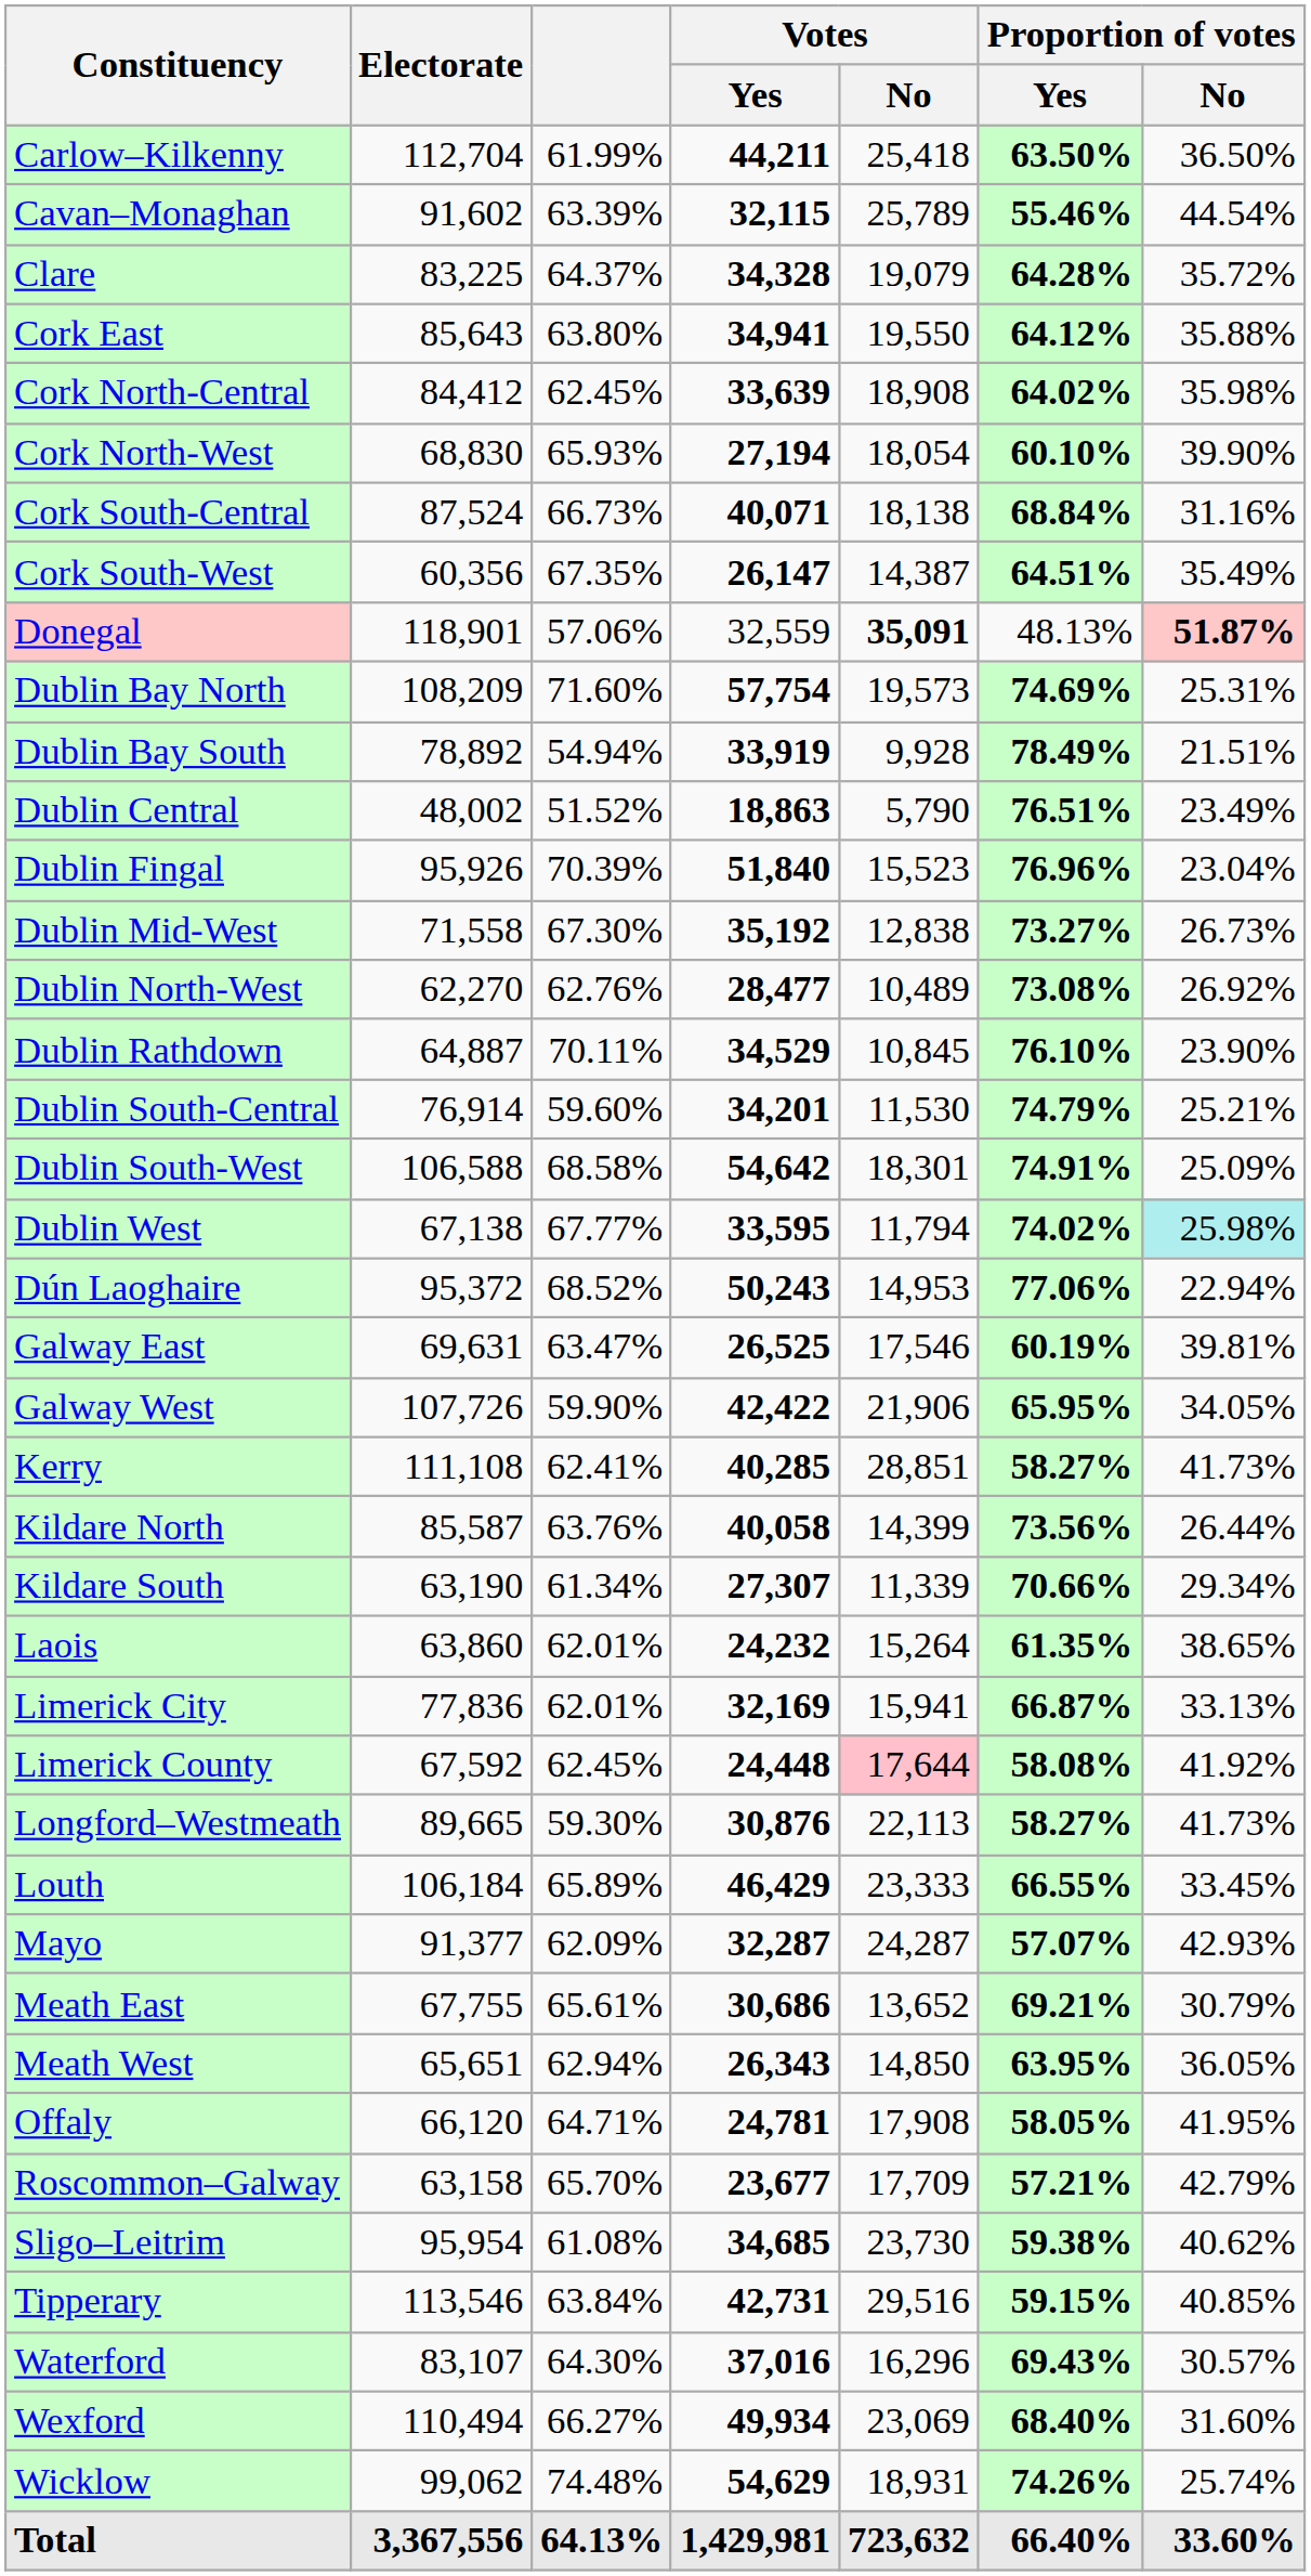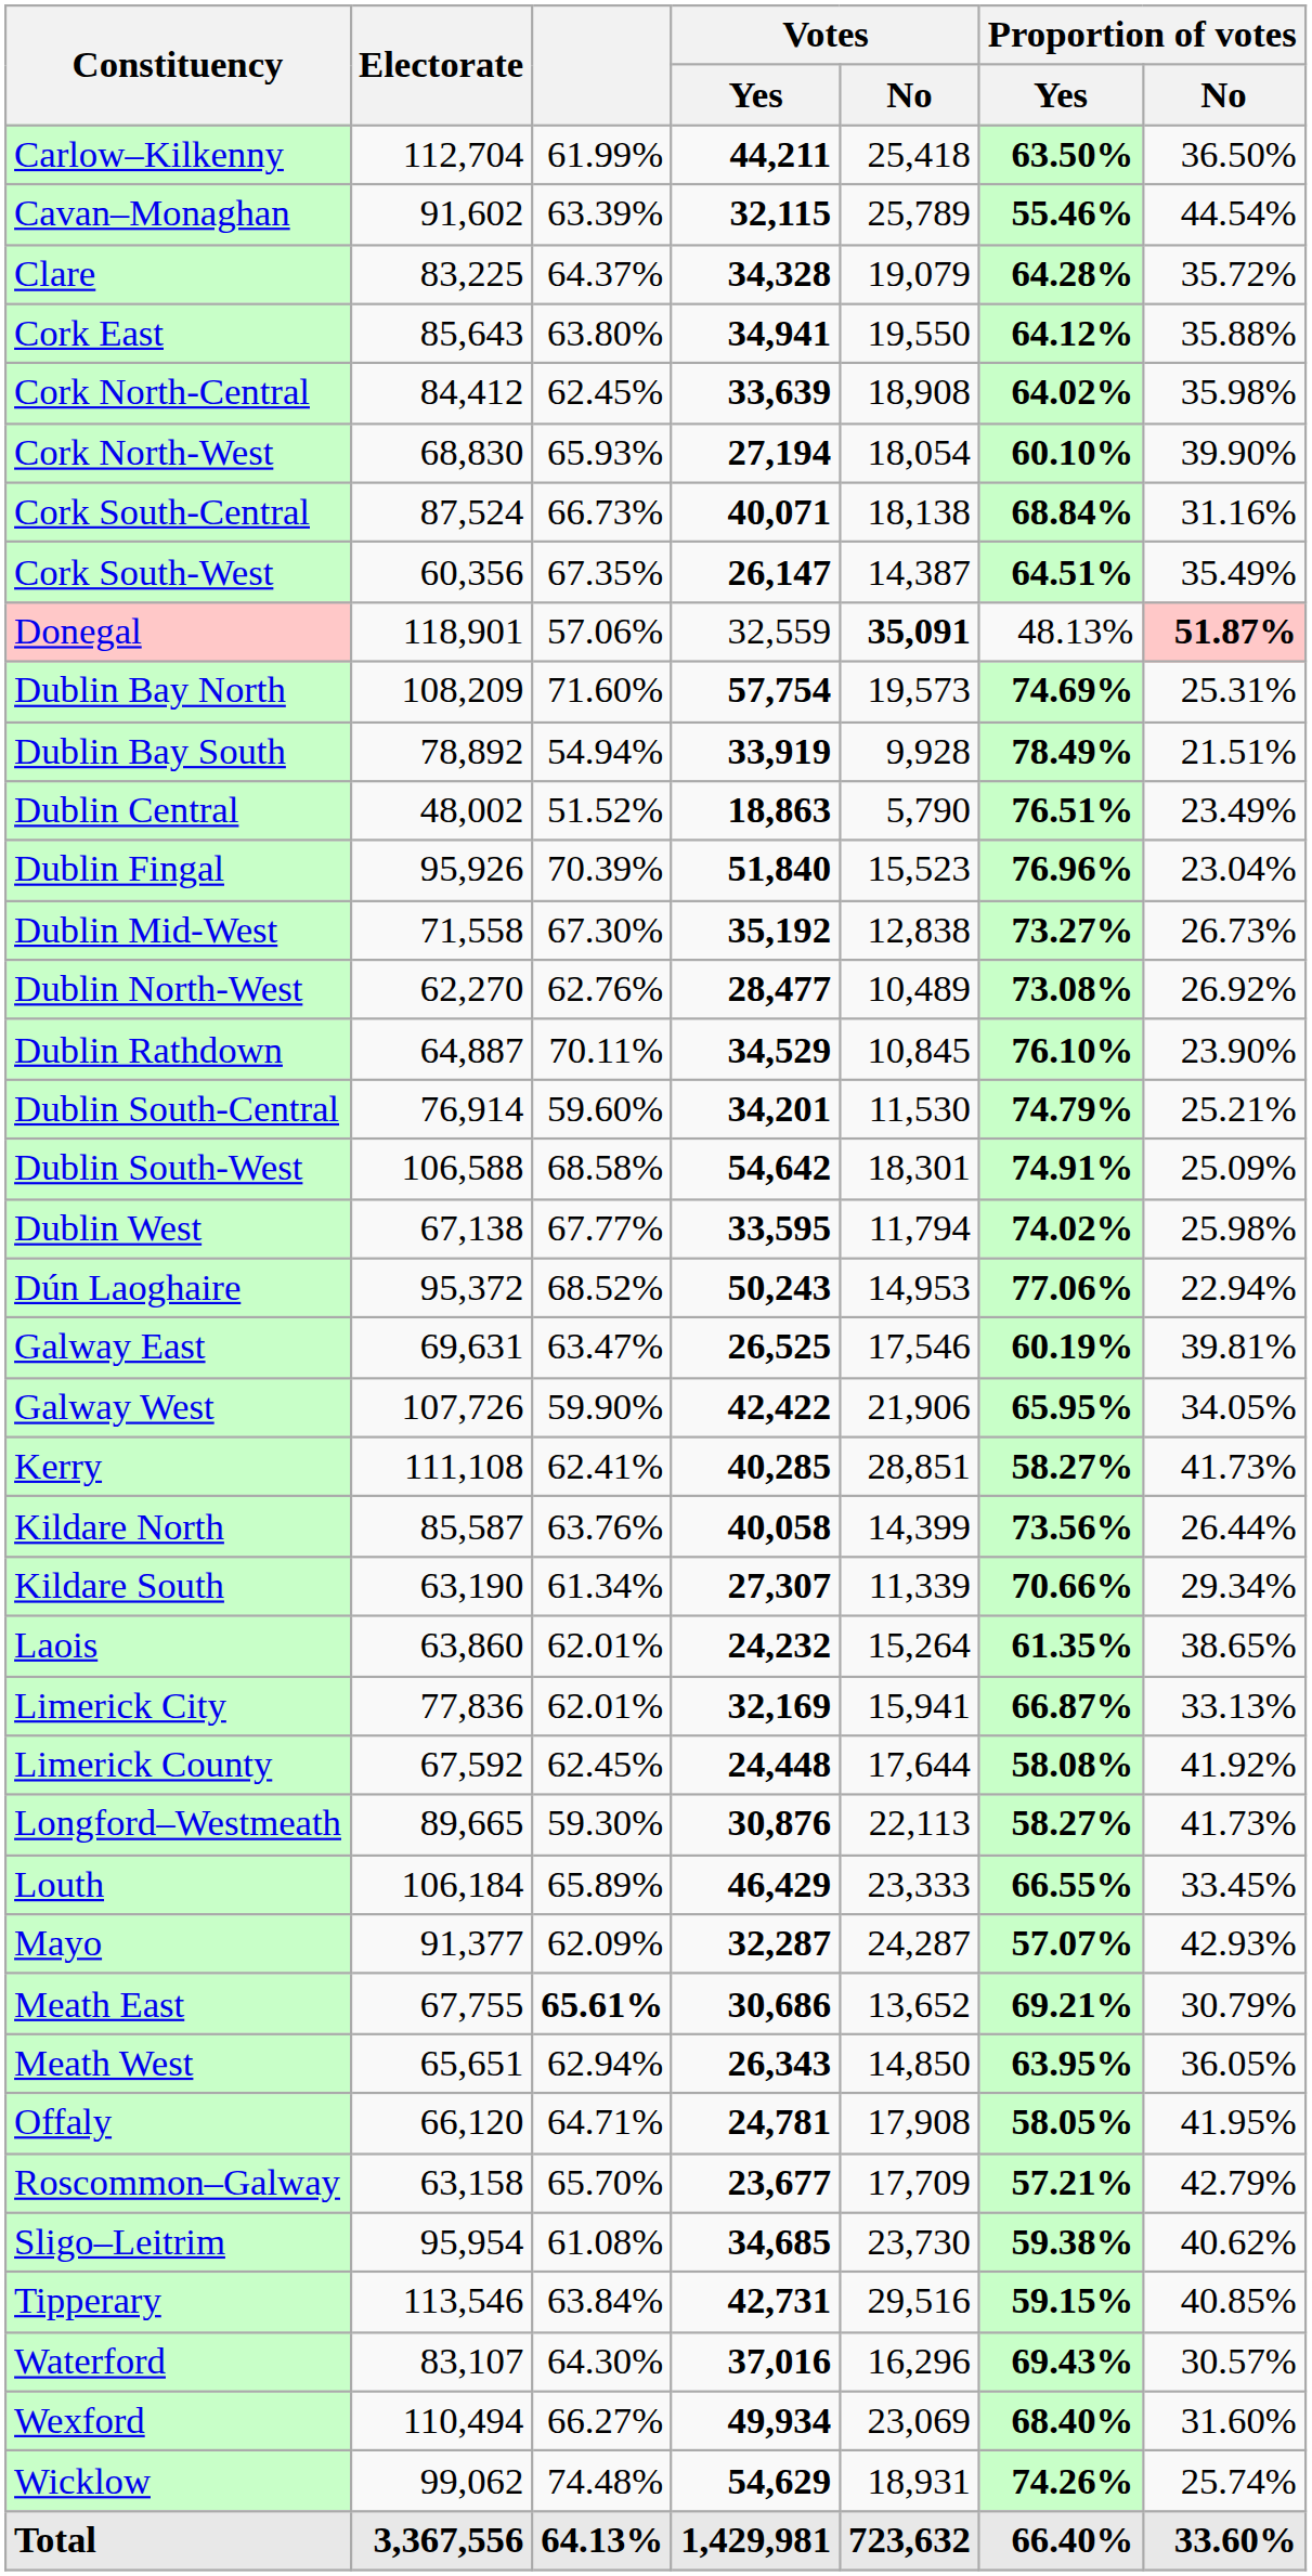Dublin West | Proportion of votes / No: paleturquoise background -> no background
Limerick County | Votes / No: pink background -> no background
Meath East | column 3: normal -> bold
